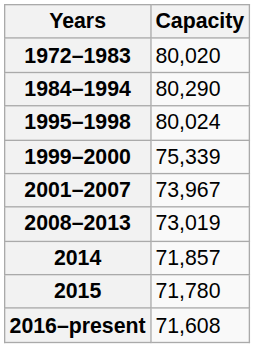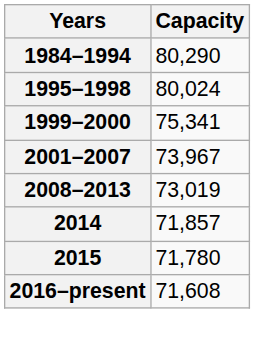- row: 1972–1983 | 80,020
1999–2000 | Capacity: 75,339 -> 75,341
